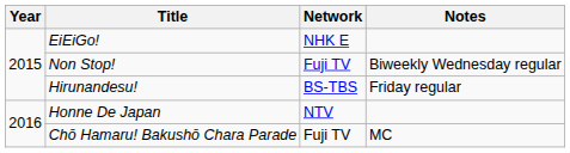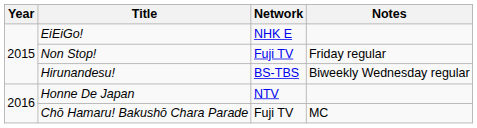Non Stop! | Notes: Biweekly Wednesday regular -> Friday regular
Hirunandesu! | Notes: Friday regular -> Biweekly Wednesday regular
